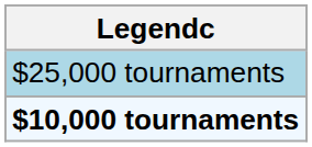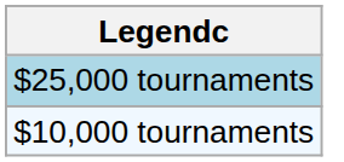row 3 | column 1: bold -> normal
